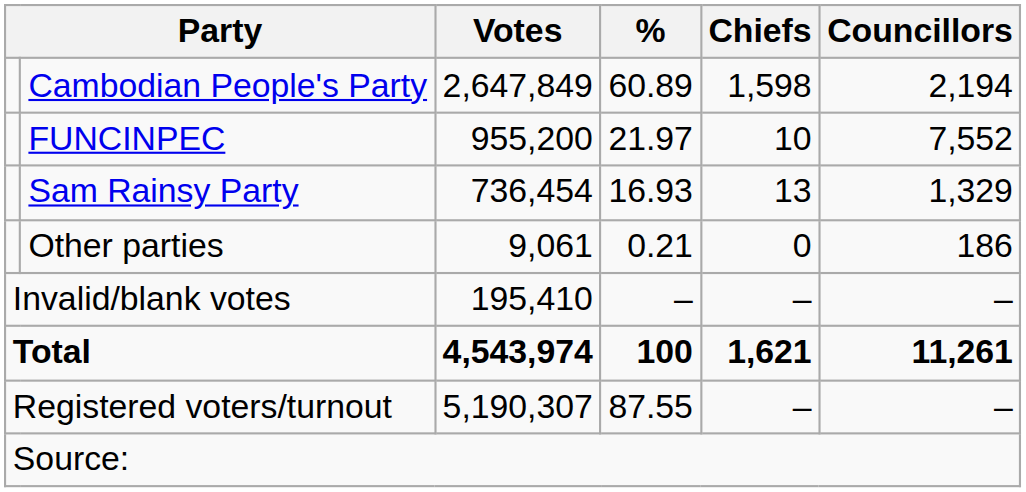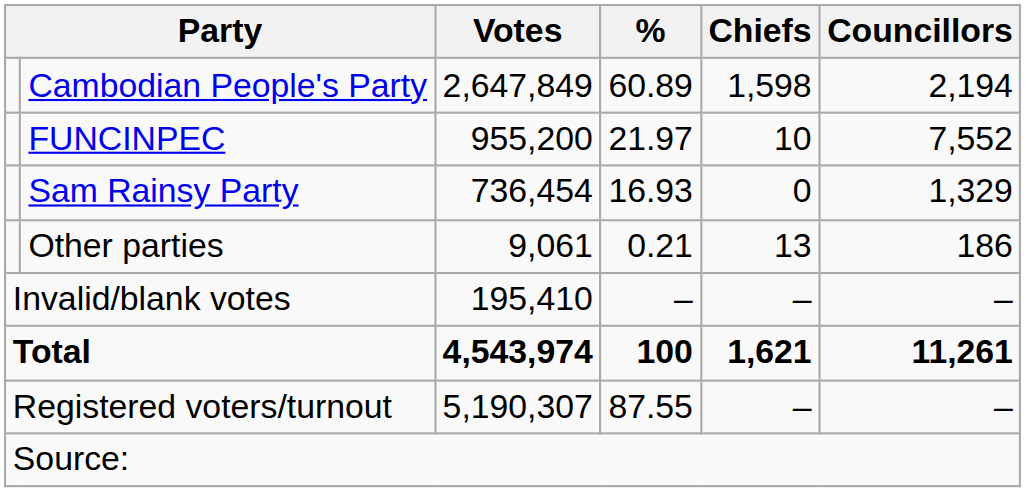Sam Rainsy Party | Chiefs: 13 -> 0
Other parties | Chiefs: 0 -> 13
